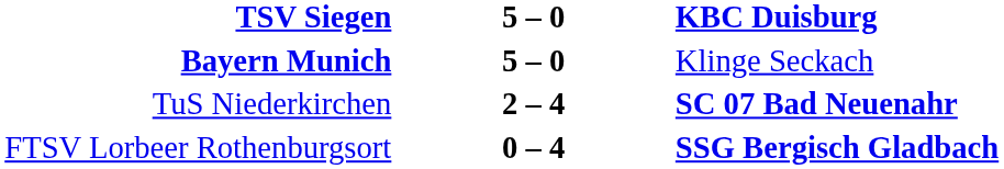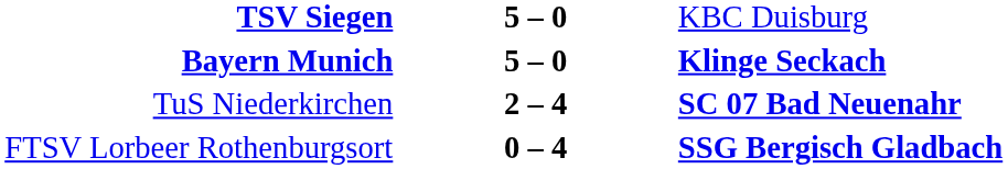TSV Siegen | column 3: bold -> normal
Bayern Munich | column 3: normal -> bold
